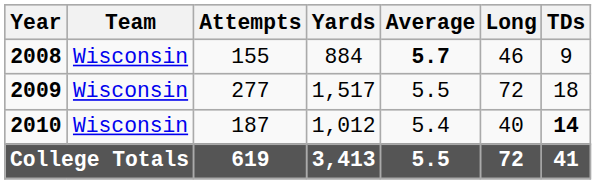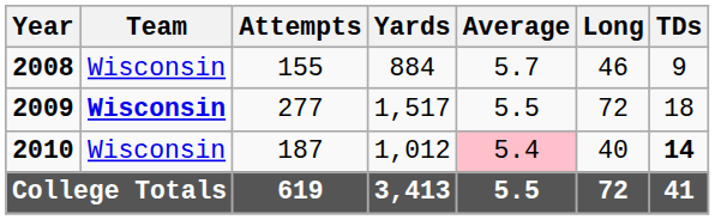2008 | Average: bold -> normal
2009 | Team: normal -> bold
2010 | Average: no background -> pink background
